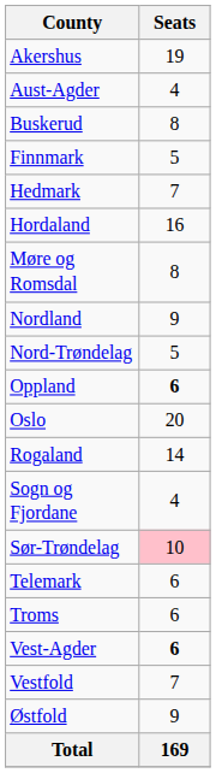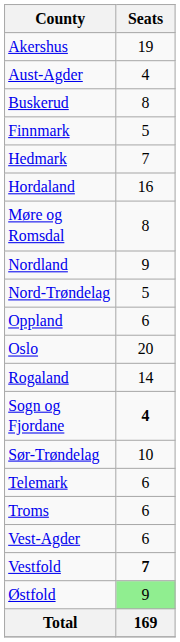Oppland | Seats: bold -> normal
Sogn og Fjordane | Seats: normal -> bold
Sør-Trøndelag | Seats: pink background -> no background
Vest-Agder | Seats: bold -> normal
Vestfold | Seats: normal -> bold
Østfold | Seats: no background -> lightgreen background
